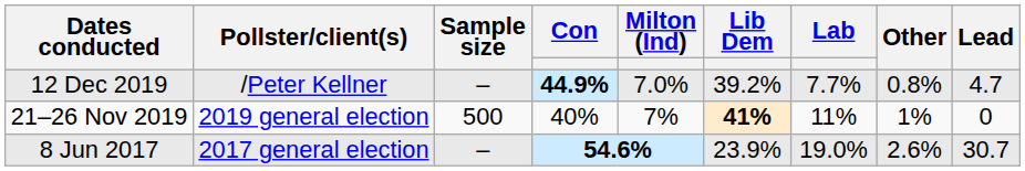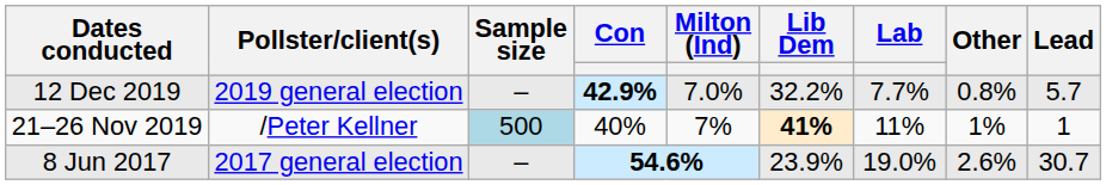12 Dec 2019 | Pollster/client(s): /Peter Kellner -> 2019 general election
12 Dec 2019 | Con: 44.9% -> 42.9%
12 Dec 2019 | Lib Dem: 39.2% -> 32.2%
12 Dec 2019 | Lead: 4.7 -> 5.7
21–26 Nov 2019 | Pollster/client(s): 2019 general election -> /Peter Kellner
21–26 Nov 2019 | Sample size: no background -> lightblue background
21–26 Nov 2019 | Lead: 0 -> 1
